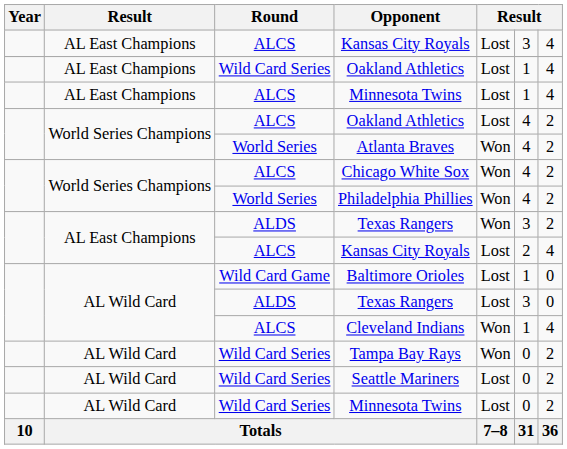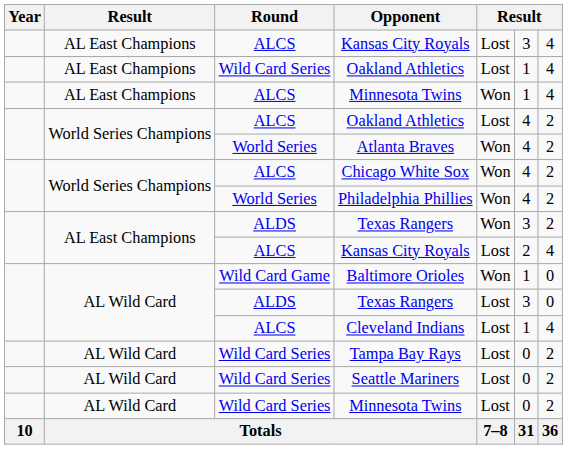AL East Champions / Minnesota Twins | column 5: Lost -> Won
Baltimore Orioles | column 5: Lost -> Won
Cleveland Indians | column 5: Won -> Lost
Tampa Bay Rays | column 5: Won -> Lost
